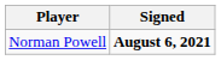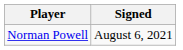Norman Powell | Signed: bold -> normal
